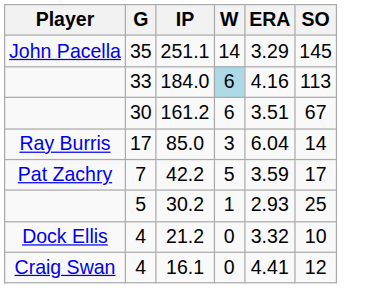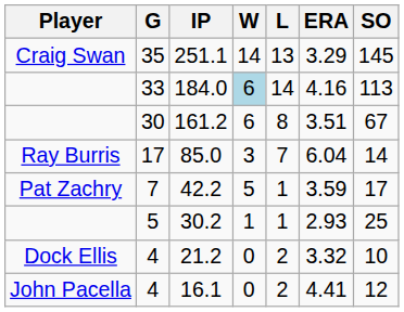+ column: L | 13 | 14 | 8 | 7 | 1 | 1 | 2 | 2
251.1 | Player: John Pacella -> Craig Swan
16.1 | Player: Craig Swan -> John Pacella
